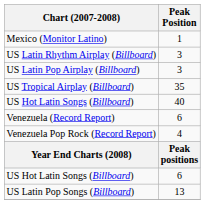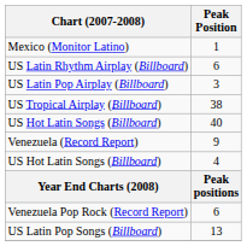row 3 | Peak Position: 3 -> 6
row 5 | Peak Position: 35 -> 38
row 7 | Peak Position: 6 -> 9
row 8 | Chart (2007-2008): Venezuela Pop Rock (Record Report) -> US Hot Latin Songs (Billboard)
row 10 | Chart (2007-2008): US Hot Latin Songs (Billboard) -> Venezuela Pop Rock (Record Report)
